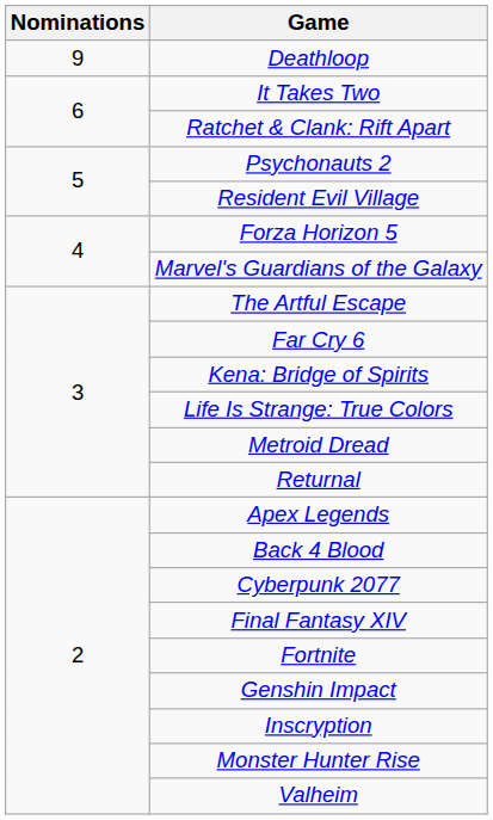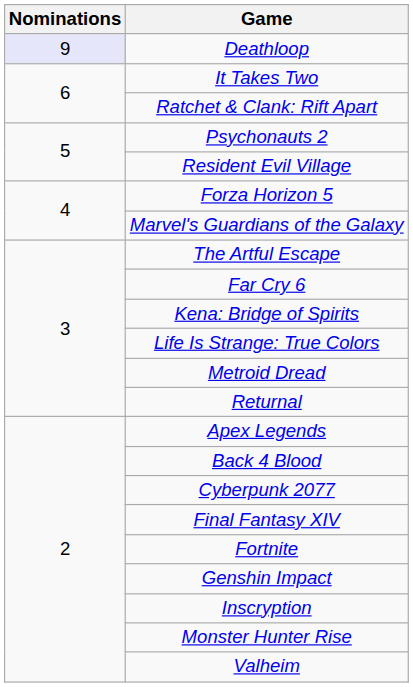Deathloop | Nominations: no background -> lavender background
